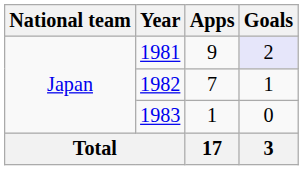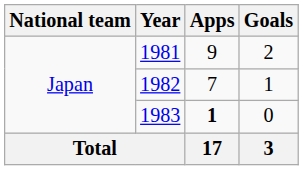1981 | Goals: lavender background -> no background
1983 | Apps: normal -> bold
